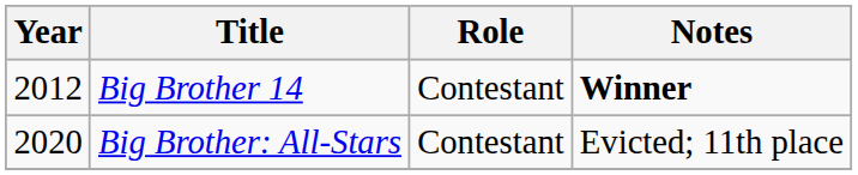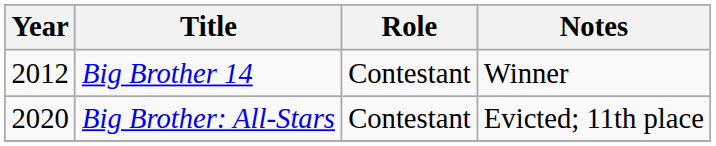Big Brother 14 | Notes: bold -> normal
